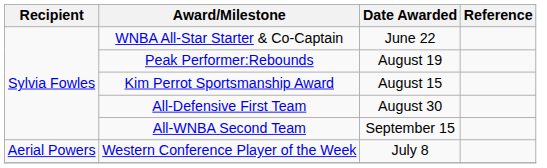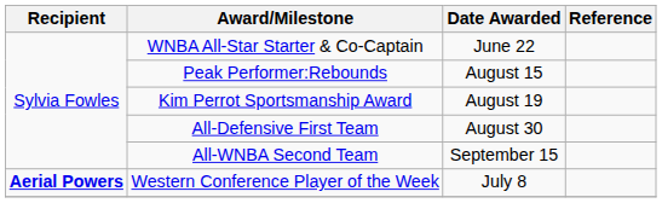Peak Performer:Rebounds | Date Awarded: August 19 -> August 15
Kim Perrot Sportsmanship Award | Date Awarded: August 15 -> August 19
Western Conference Player of the Week | Recipient: normal -> bold
